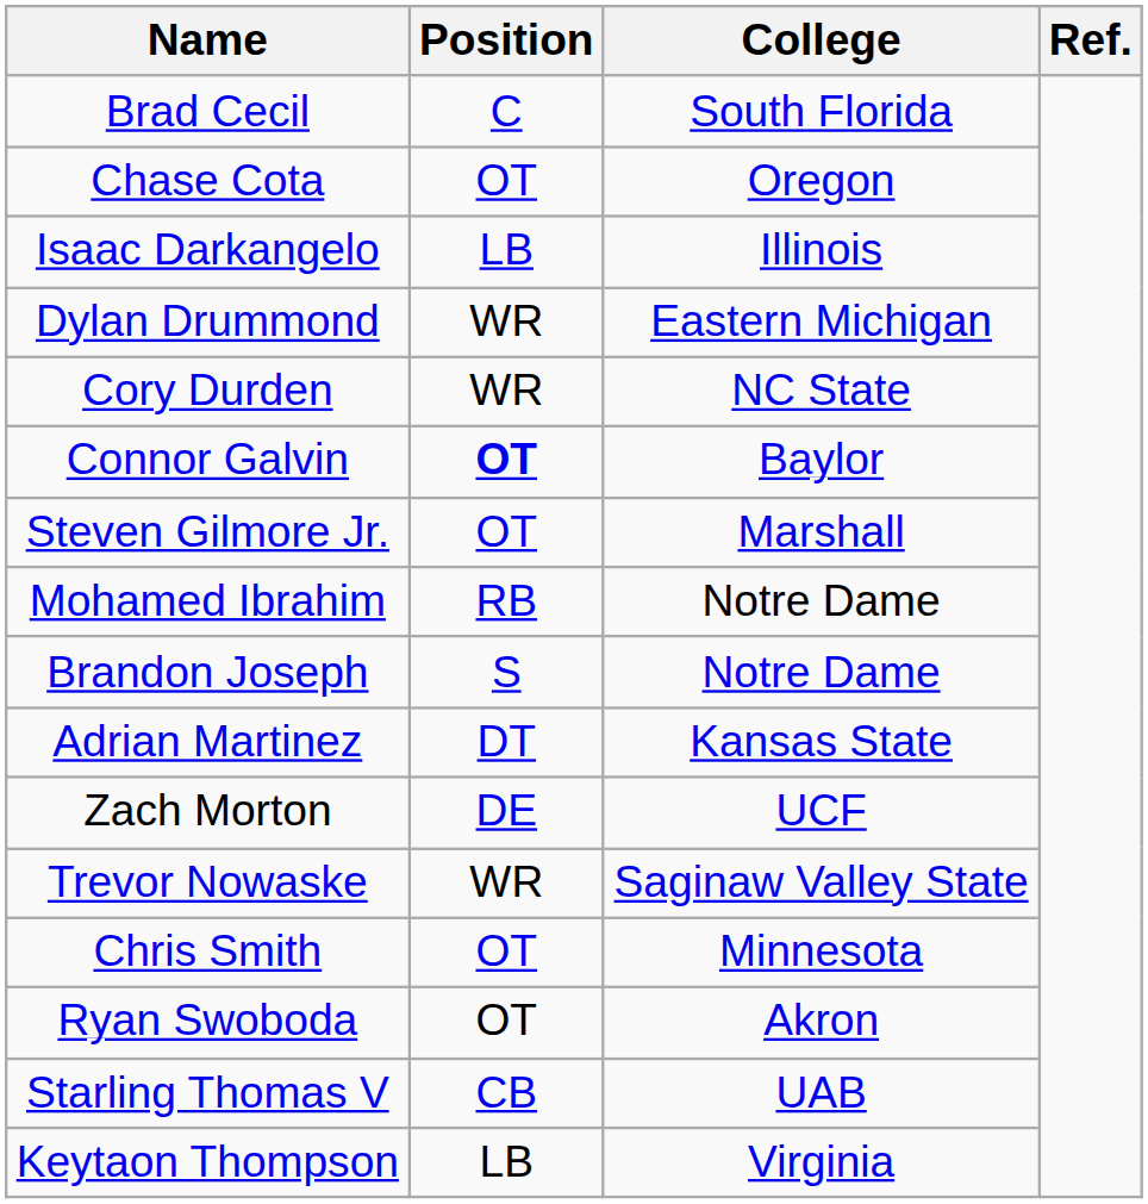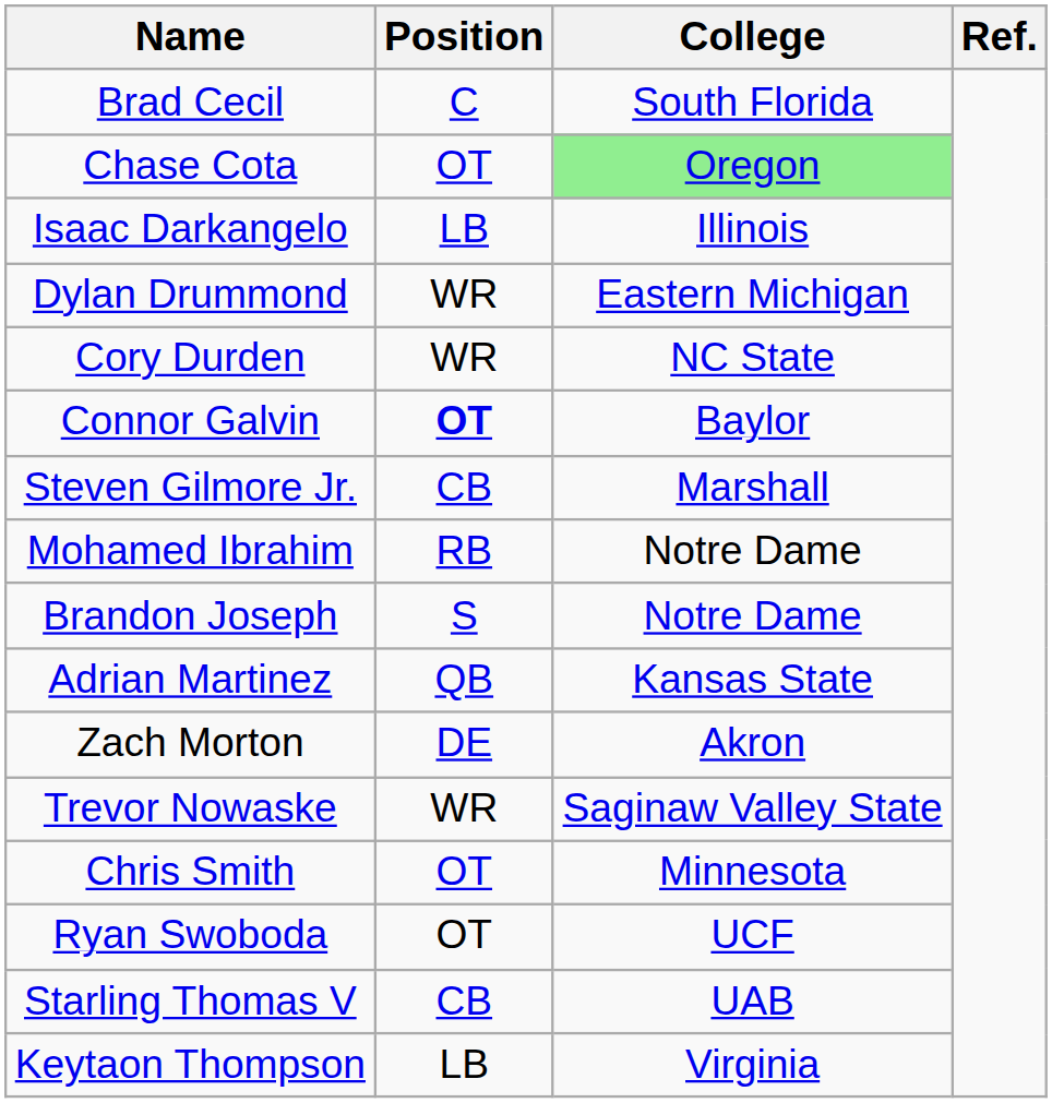Chase Cota | College: no background -> lightgreen background
Steven Gilmore Jr. | Position: OT -> CB
Adrian Martinez | Position: DT -> QB
Zach Morton | College: UCF -> Akron
Ryan Swoboda | College: Akron -> UCF
